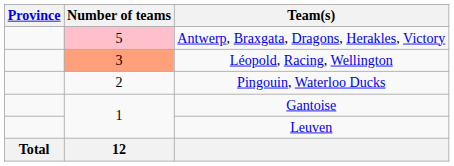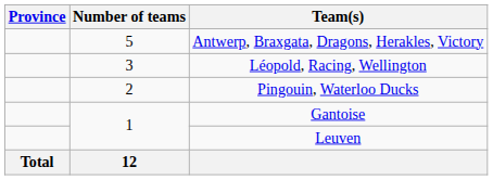Antwerp, Braxgata, Dragons, Herakles, Victory | Number of teams: pink background -> no background
Léopold, Racing, Wellington | Number of teams: lightsalmon background -> no background
